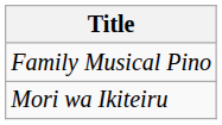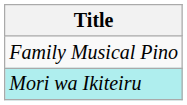row 3 | column 1: no background -> paleturquoise background
